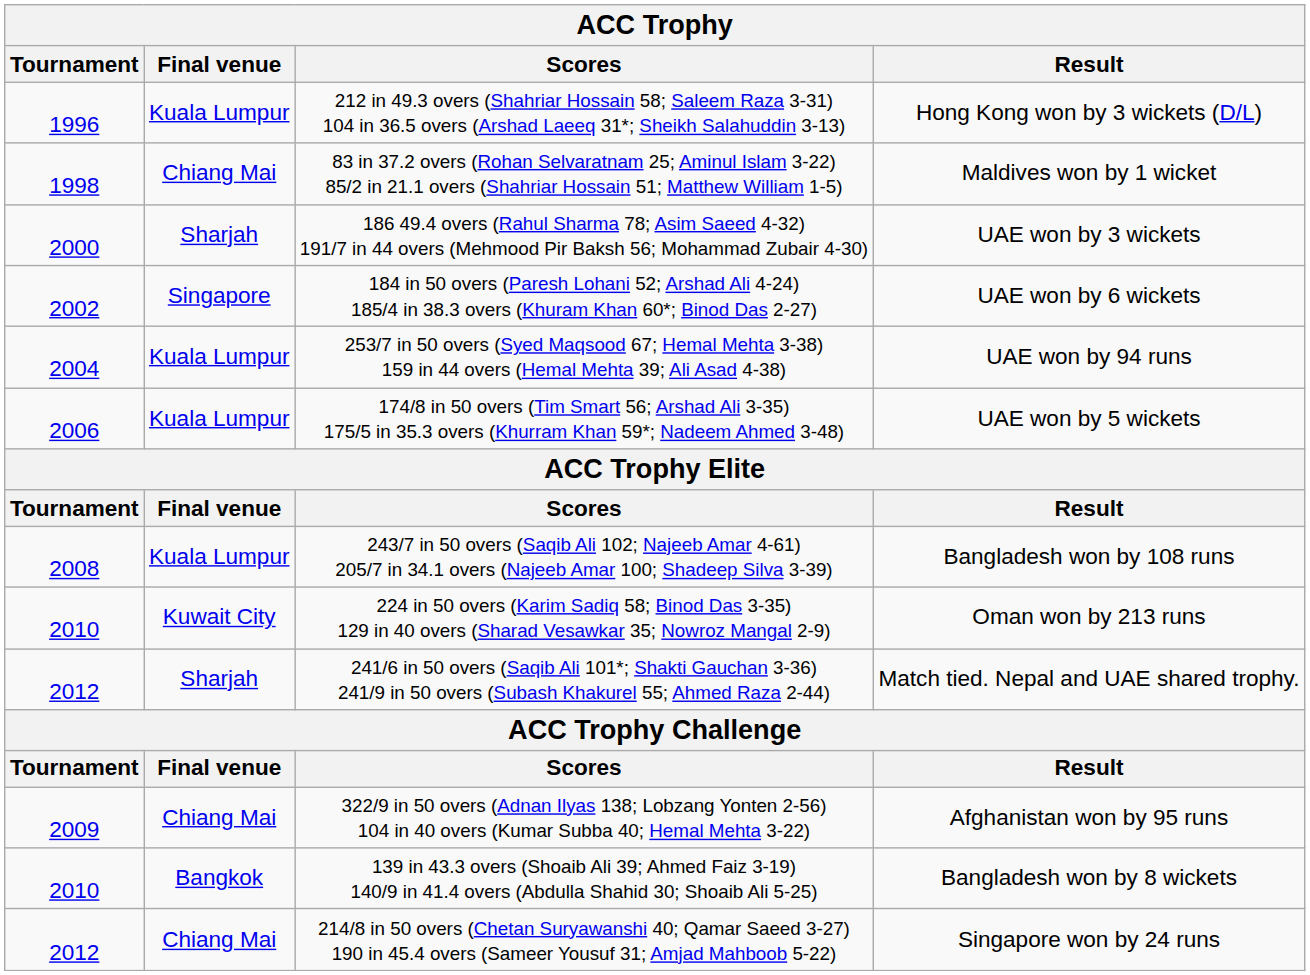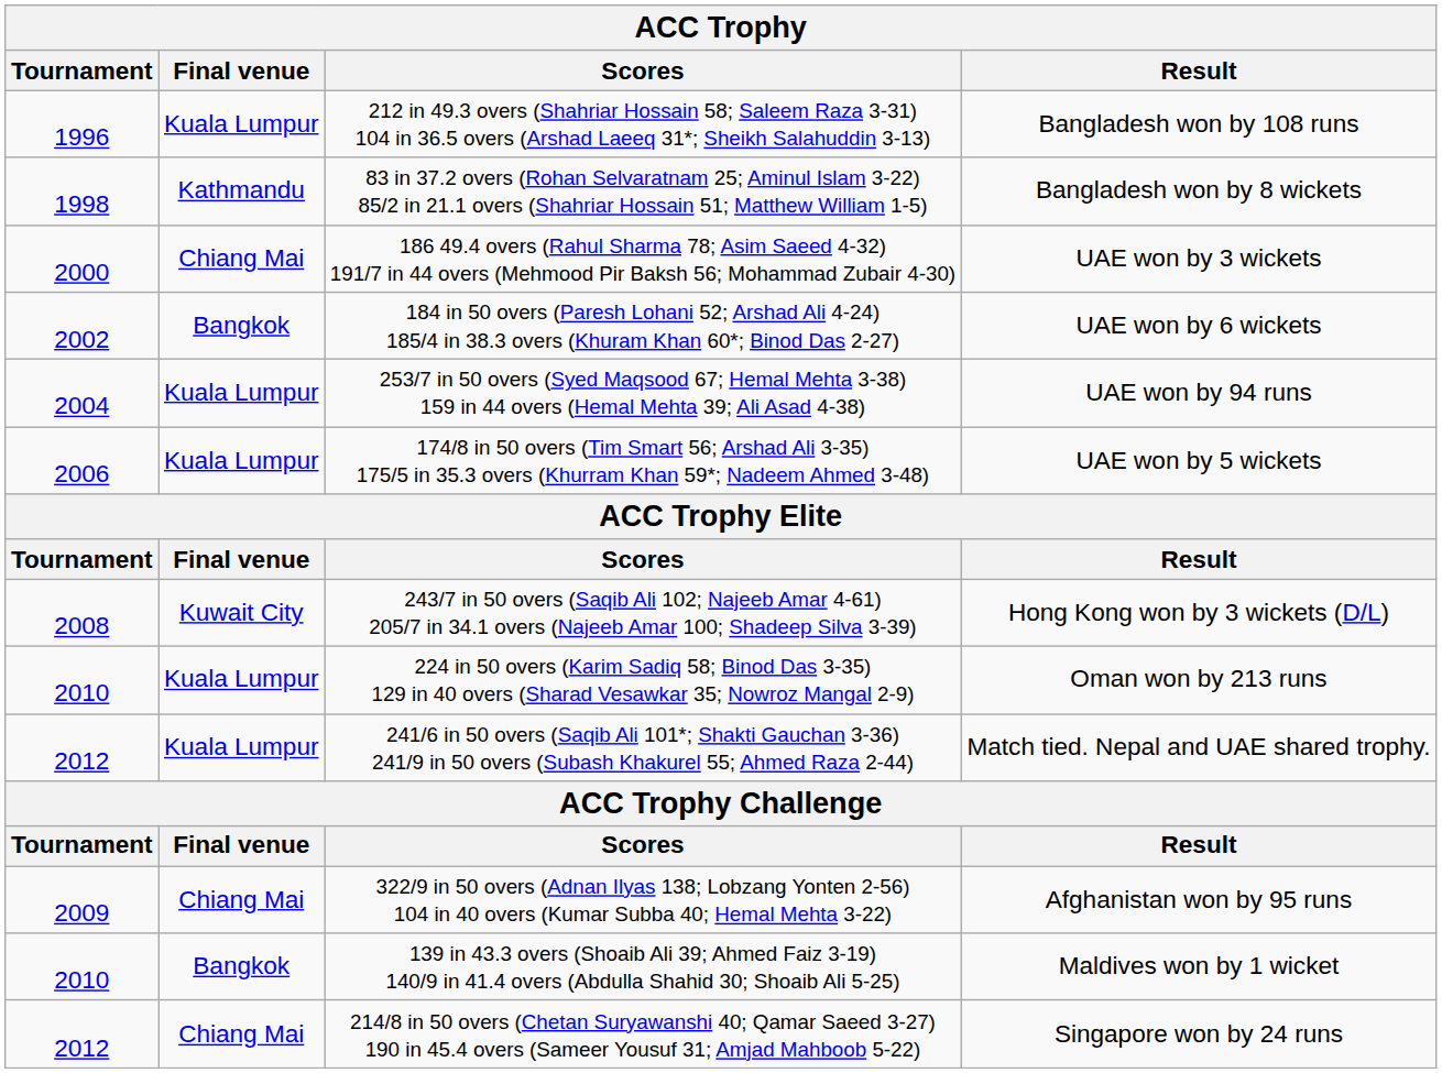row 3 | Result: Hong Kong won by 3 wickets (D/L) -> Bangladesh won by 108 runs
row 4 | Final venue: Chiang Mai -> Kathmandu
row 4 | Result: Maldives won by 1 wicket -> Bangladesh won by 8 wickets
row 5 | Final venue: Sharjah -> Chiang Mai
row 6 | Final venue: Singapore -> Bangkok
row 11 | Final venue: Kuala Lumpur -> Kuwait City
row 11 | Result: Bangladesh won by 108 runs -> Hong Kong won by 3 wickets (D/L)
row 12 | Final venue: Kuwait City -> Kuala Lumpur
row 13 | Final venue: Sharjah -> Kuala Lumpur
row 17 | Result: Bangladesh won by 8 wickets -> Maldives won by 1 wicket
